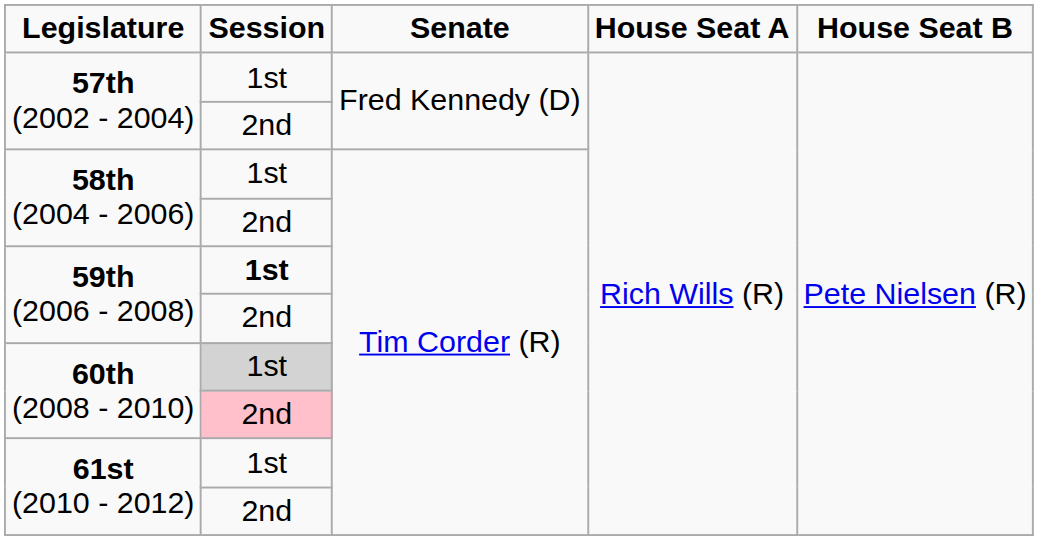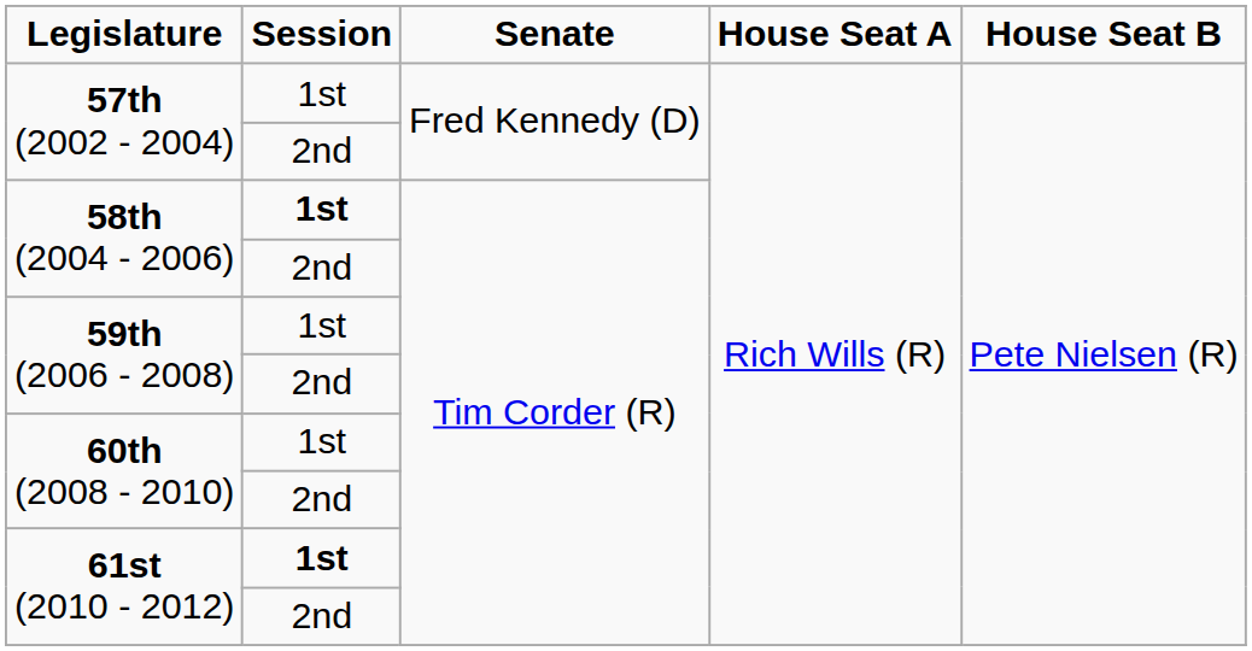58th (2004 - 2006) / 1st | Session: normal -> bold
59th (2006 - 2008) / 1st | Session: bold -> normal
60th (2008 - 2010) / 1st | Session: lightgrey background -> no background
60th (2008 - 2010) / 2nd | Session: pink background -> no background
61st (2010 - 2012) / 1st | Session: normal -> bold
